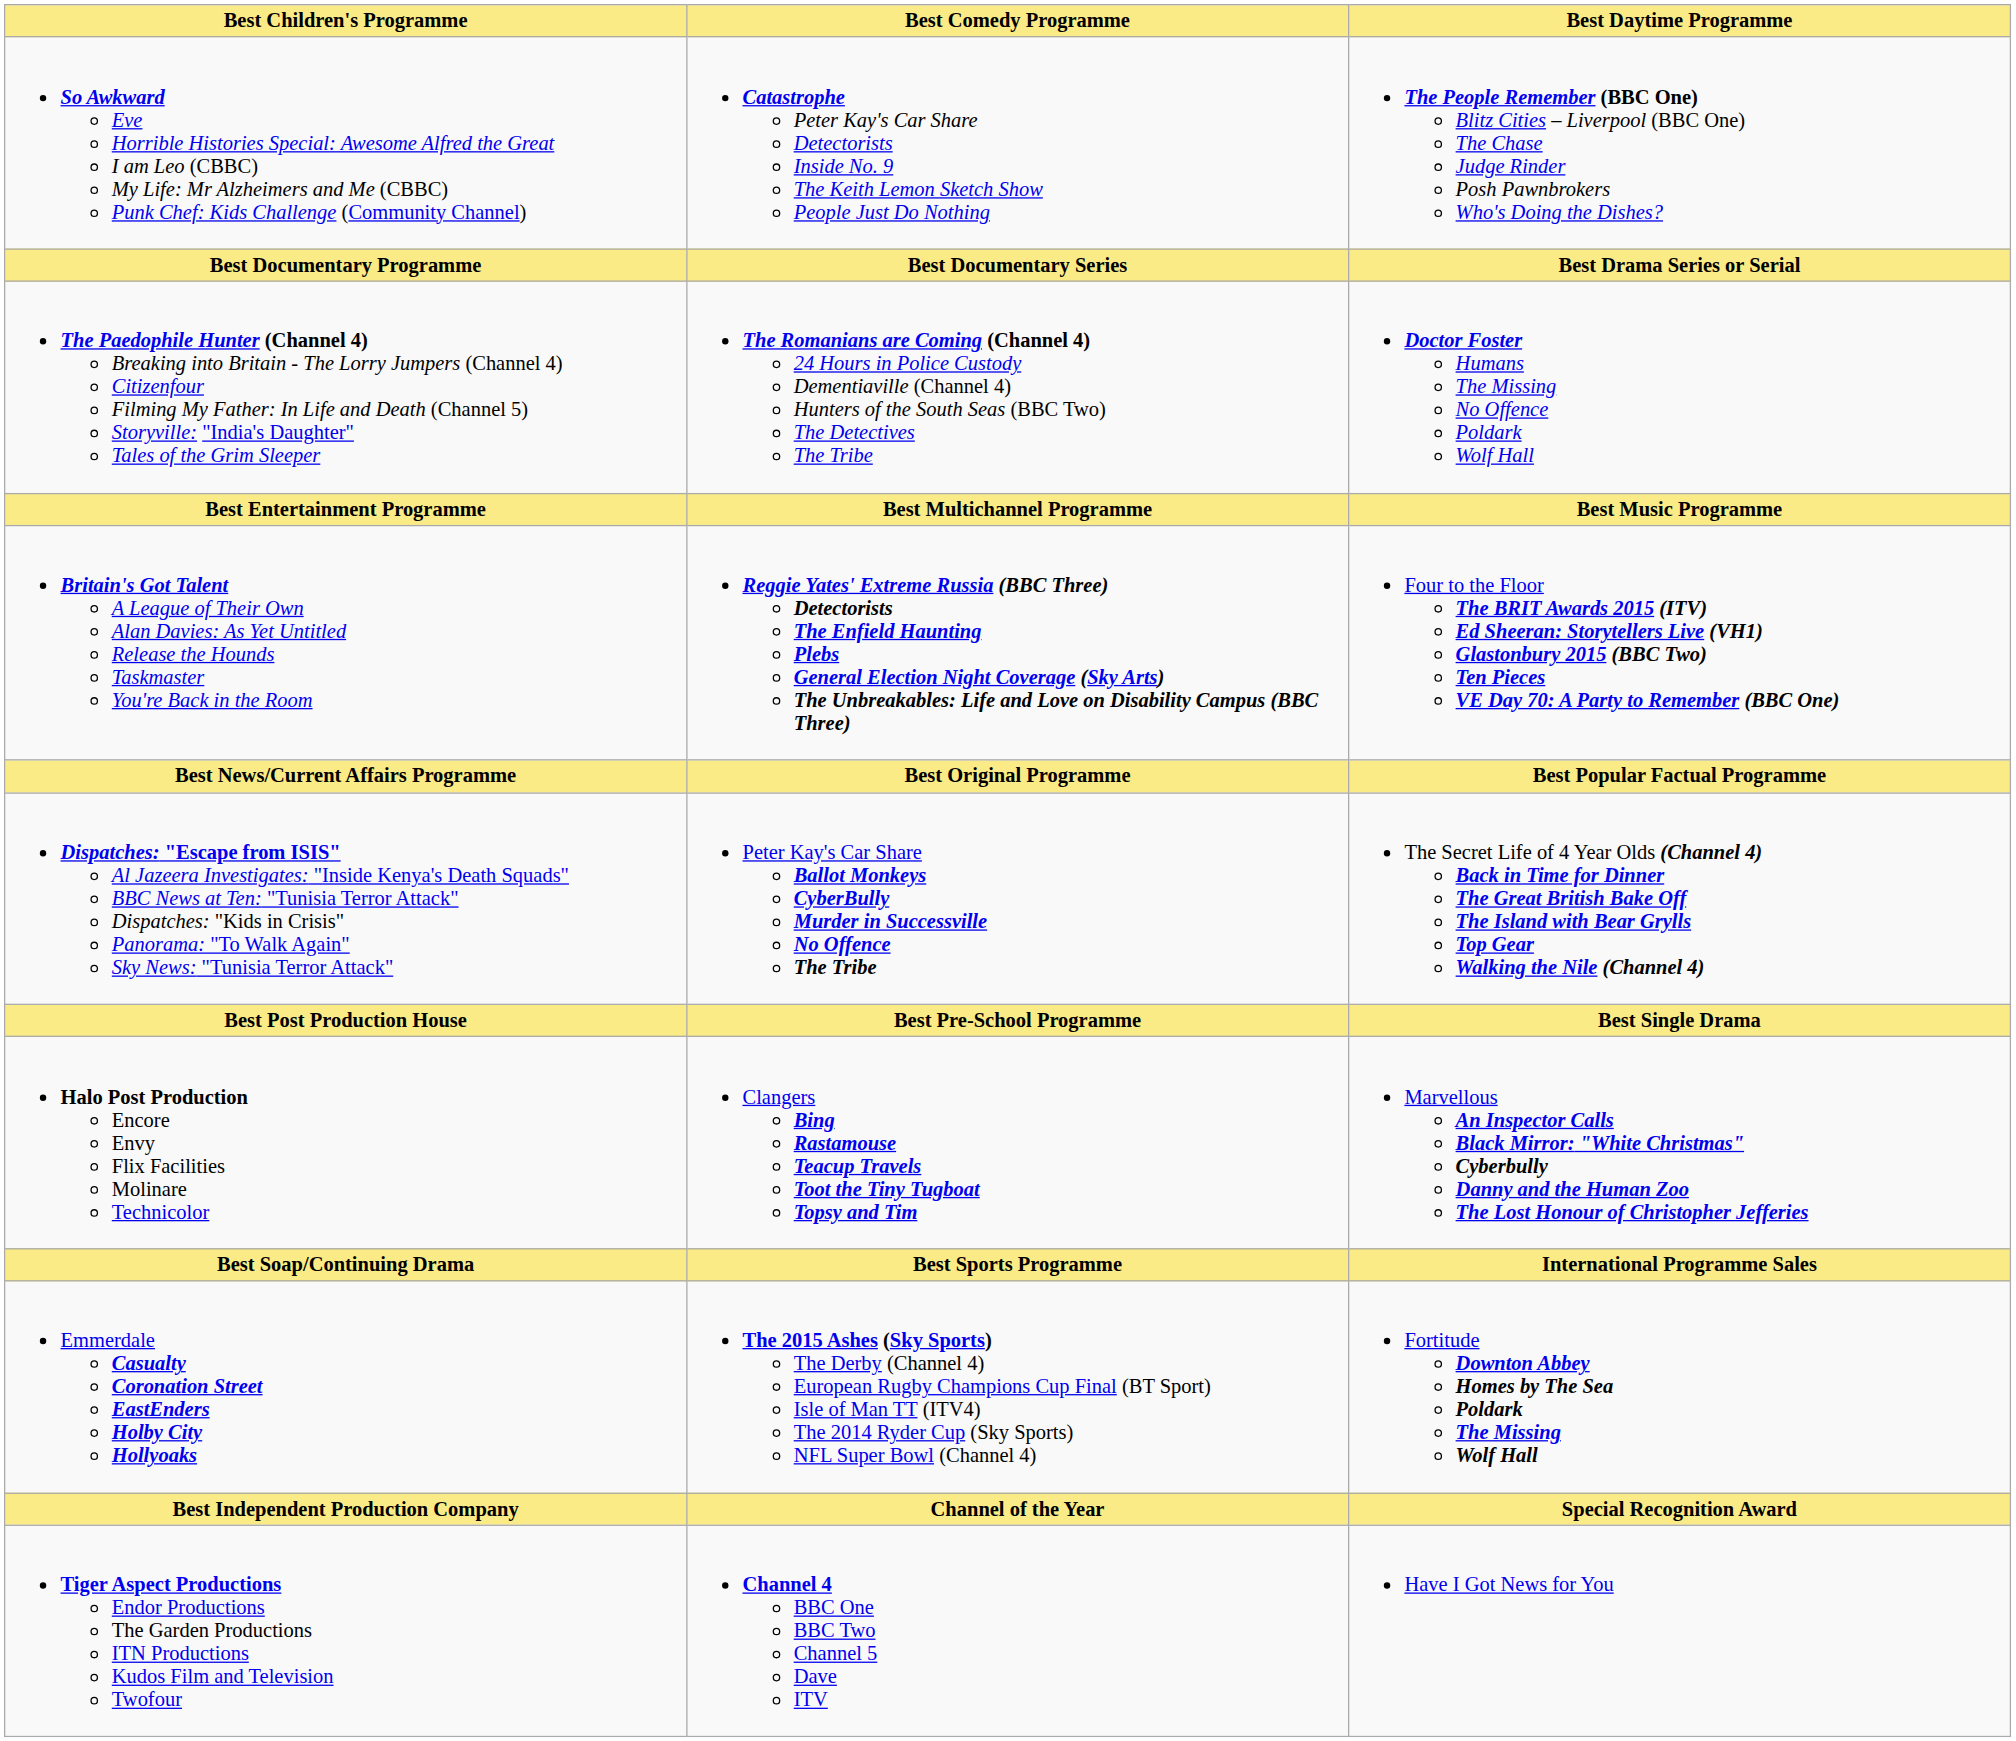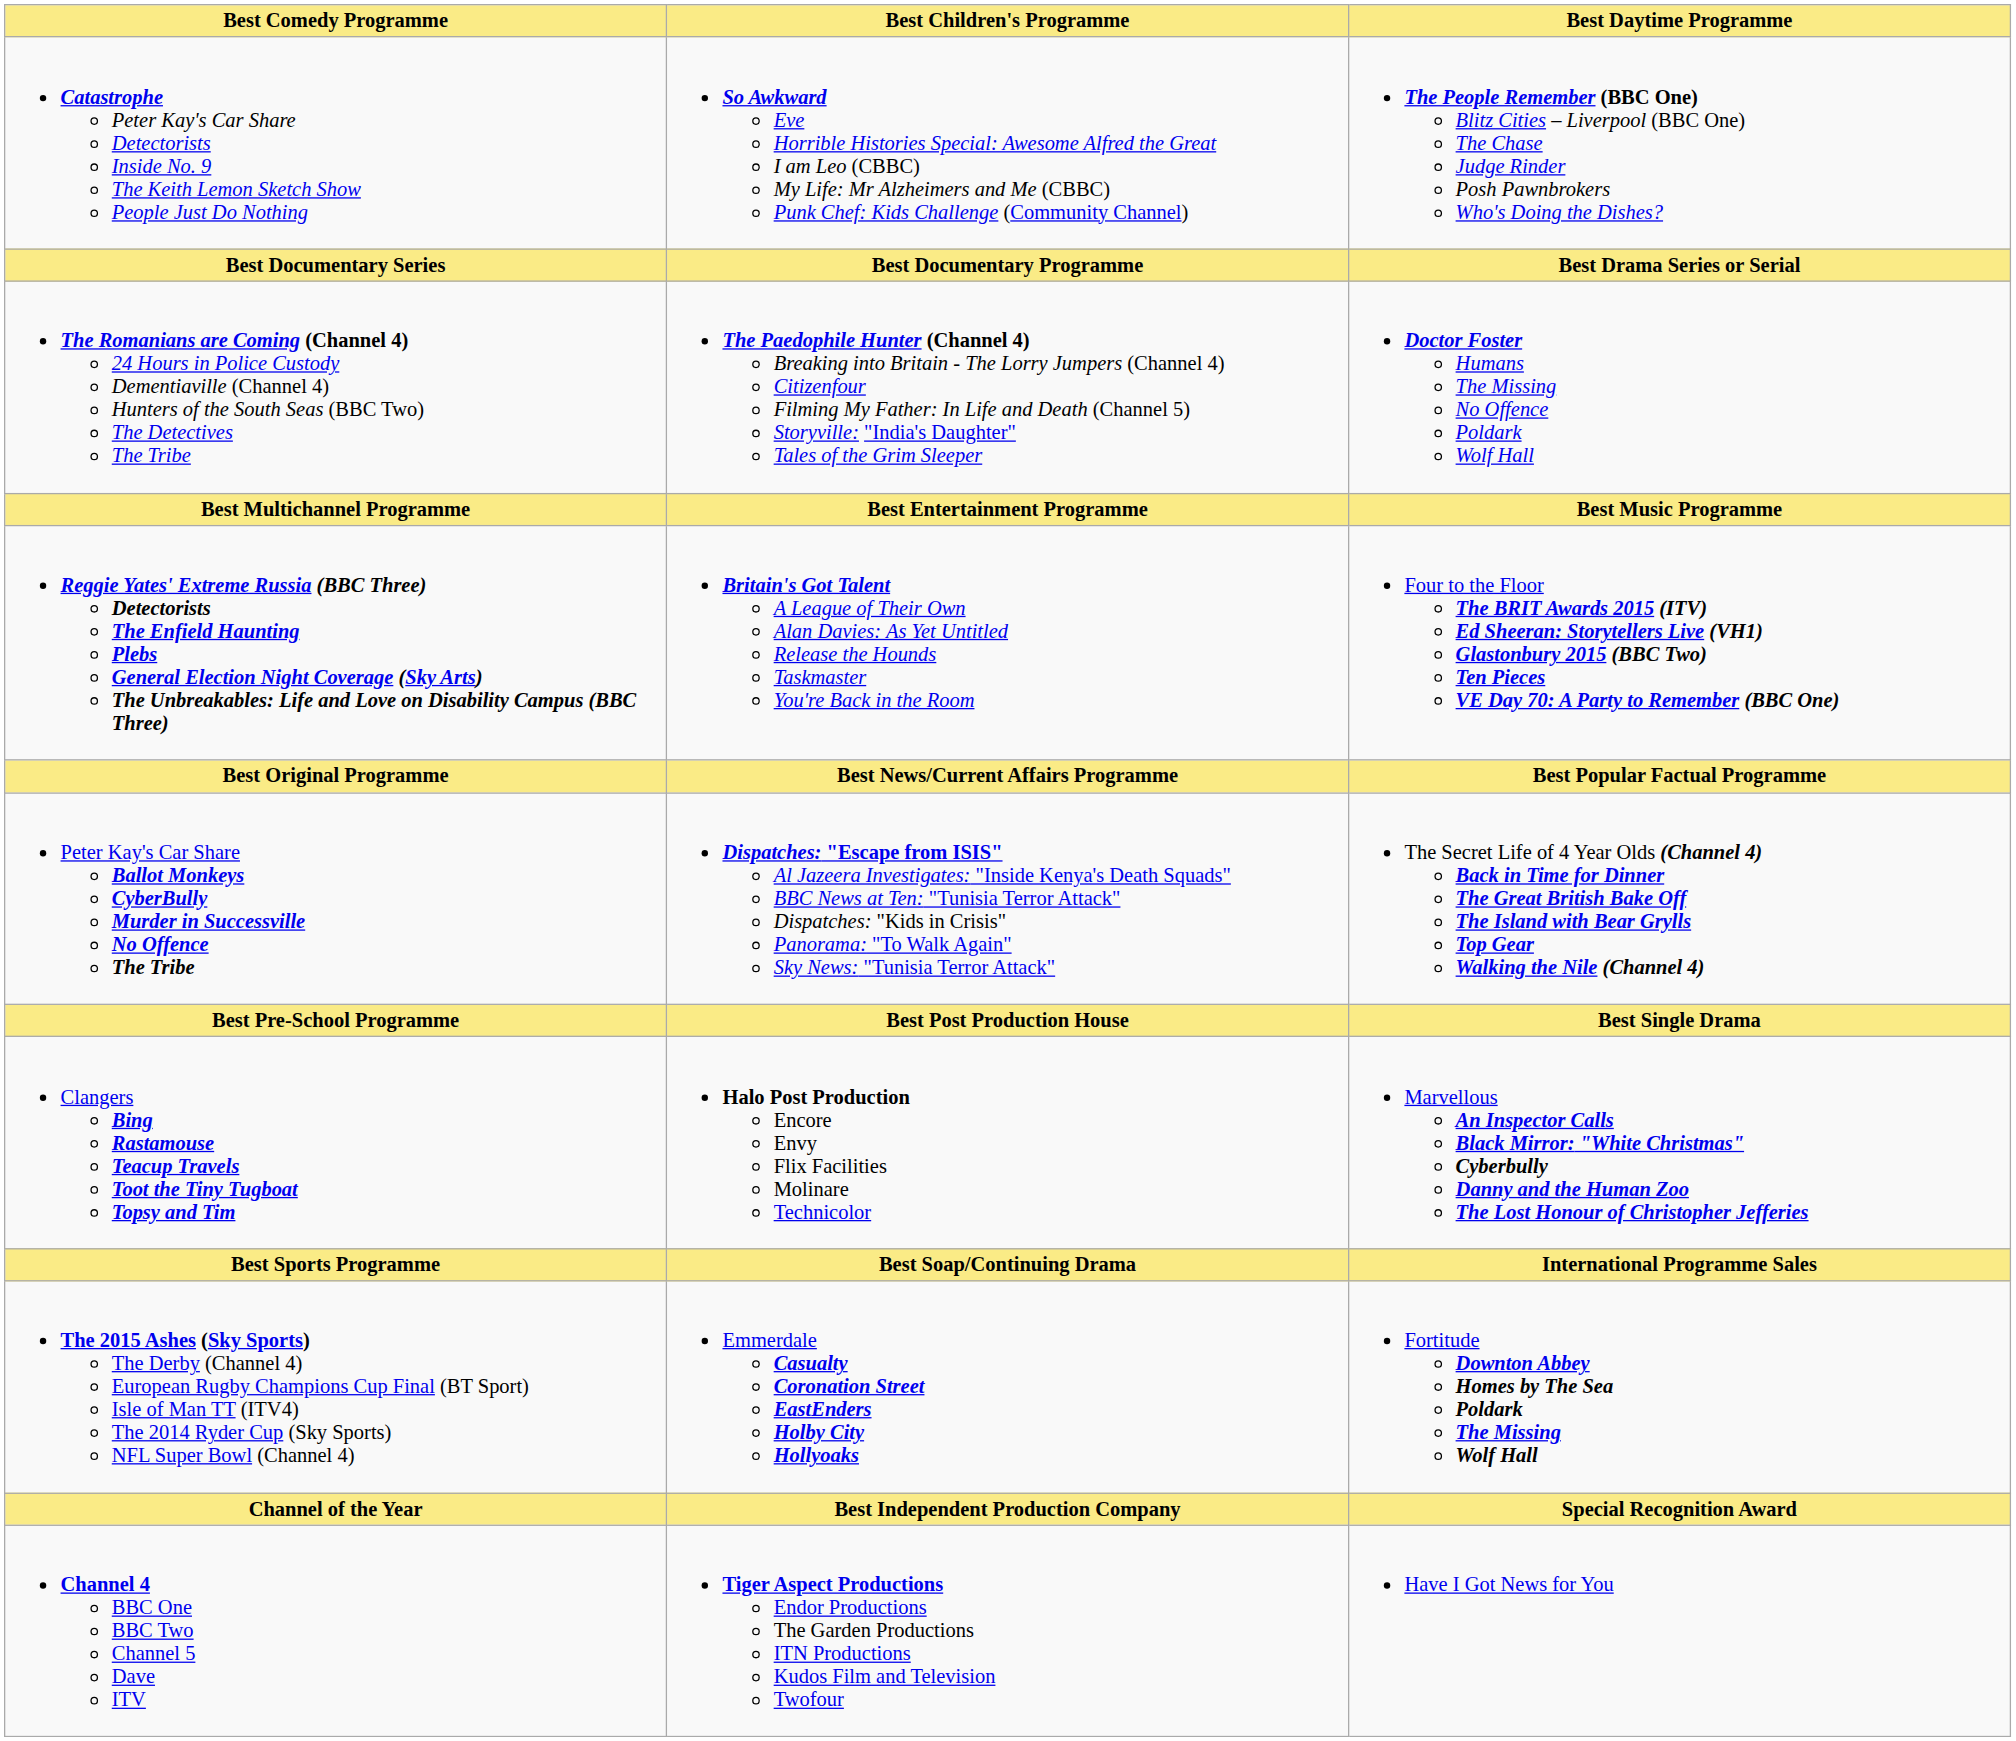columns swapped: Best Children's Programme <-> Best Comedy Programme
